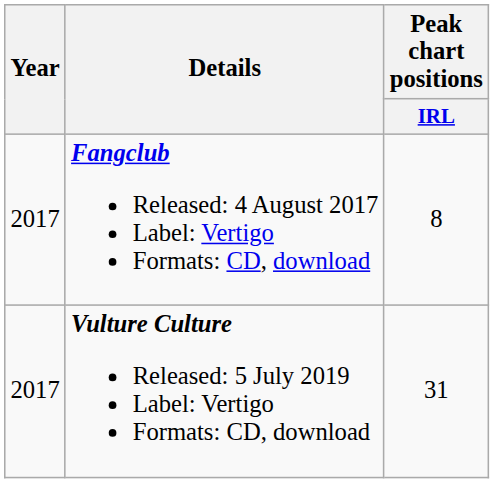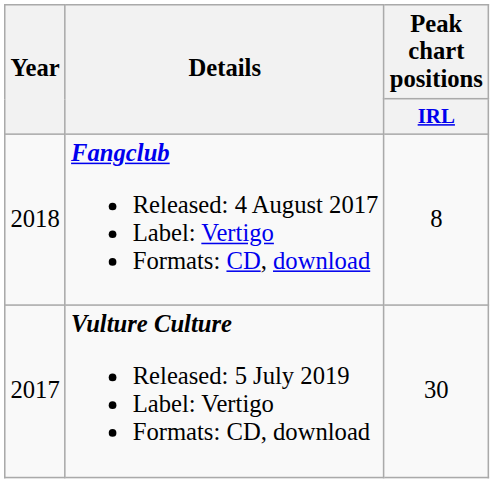row 3 | Year: 2017 -> 2018
row 4 | Peak chart positions / IRL: 31 -> 30
